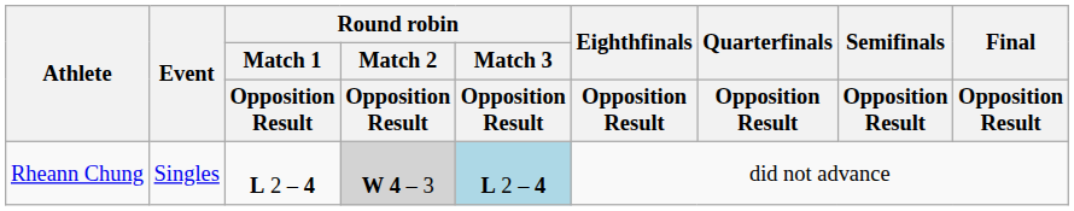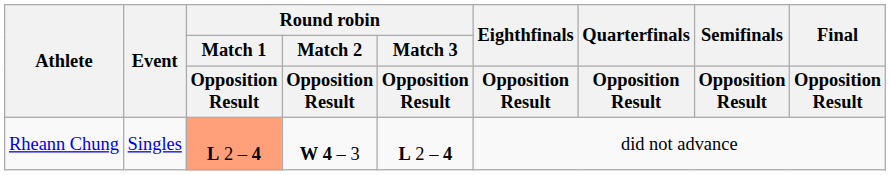Rheann Chung | Round robin / Match 1 / Opposition Result: no background -> lightsalmon background
Rheann Chung | Round robin / Match 2 / Opposition Result: lightgrey background -> no background
Rheann Chung | Round robin / Match 3 / Opposition Result: lightblue background -> no background
